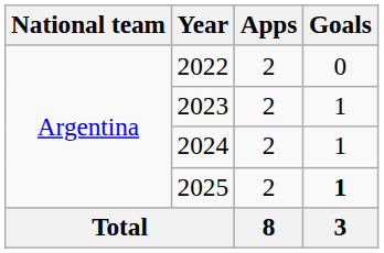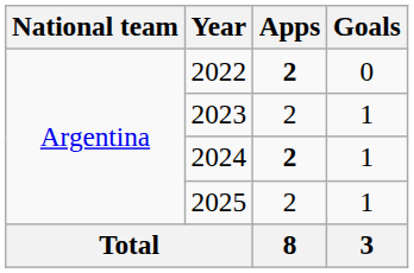2022 | Apps: normal -> bold
2024 | Apps: normal -> bold
2025 | Goals: bold -> normal
